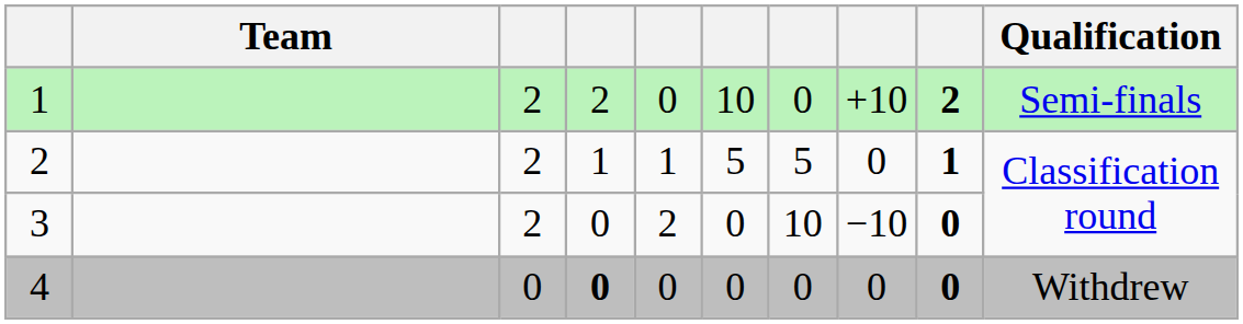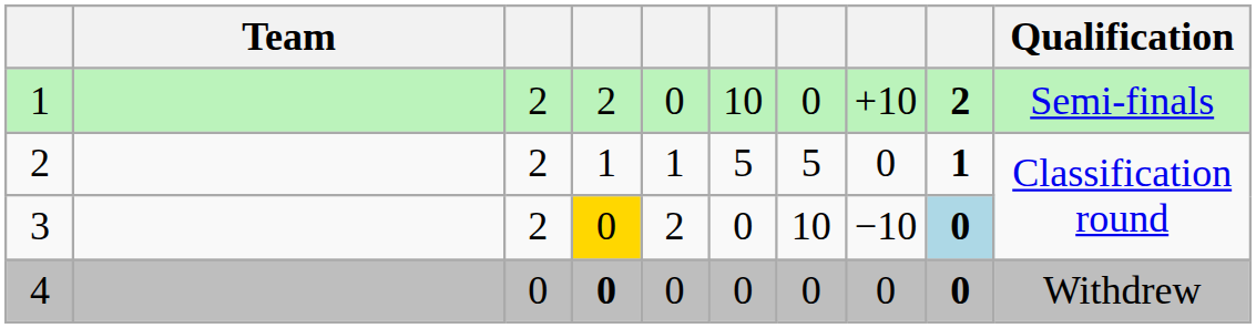3 | column 4: no background -> gold background
3 | column 9: no background -> lightblue background
